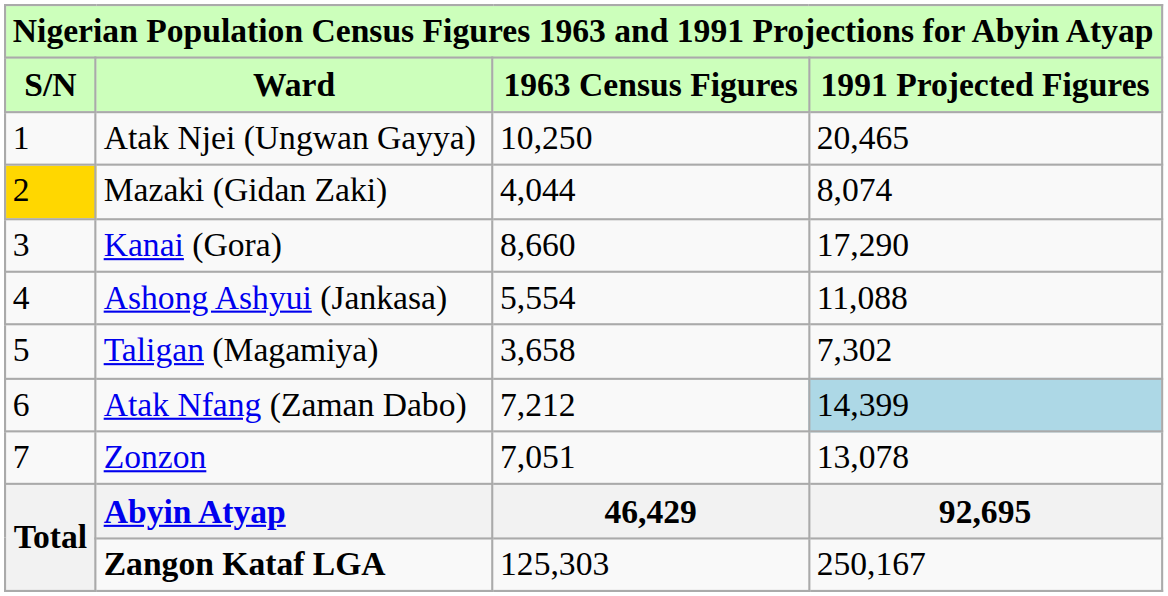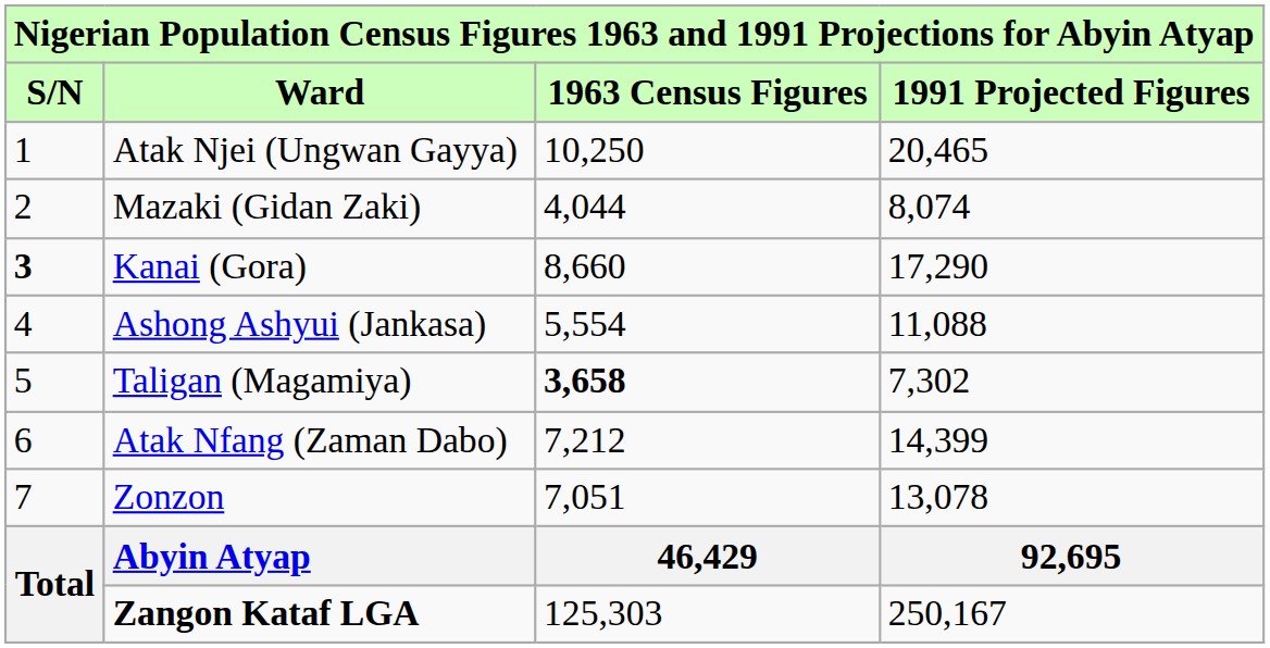Mazaki (Gidan Zaki) | S/N: gold background -> no background
Kanai (Gora) | S/N: normal -> bold
Taligan (Magamiya) | 1963 Census Figures: normal -> bold
Atak Nfang (Zaman Dabo) | 1991 Projected Figures: lightblue background -> no background
